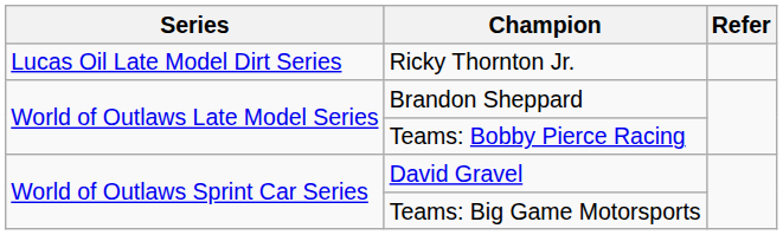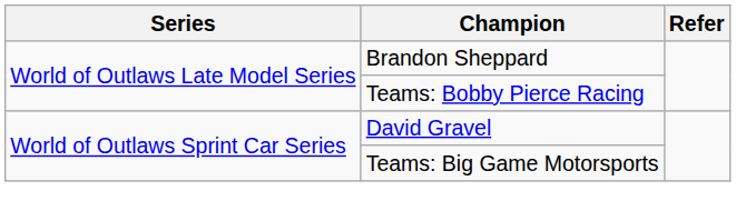- row: Lucas Oil Late Model Dirt Series | Ricky Thornton Jr.
